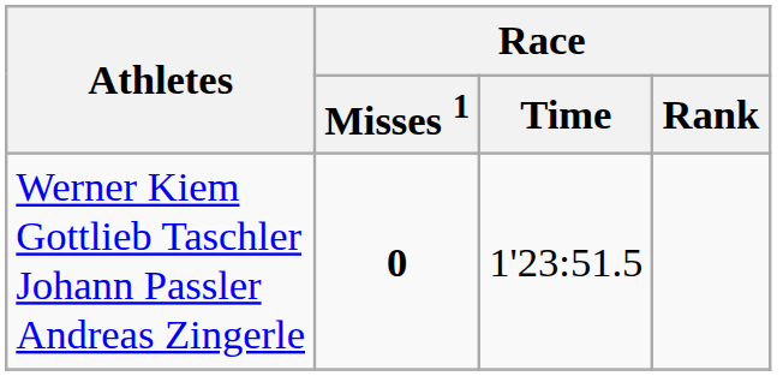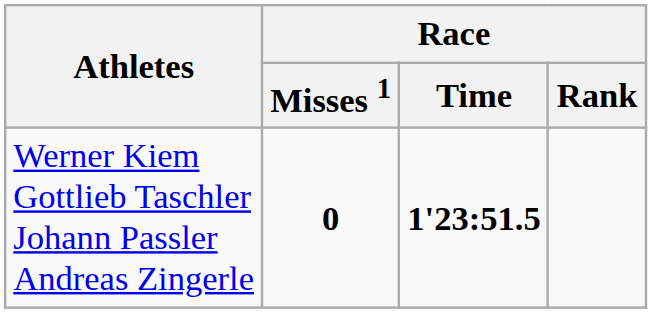row 3 | Race / Time: normal -> bold
